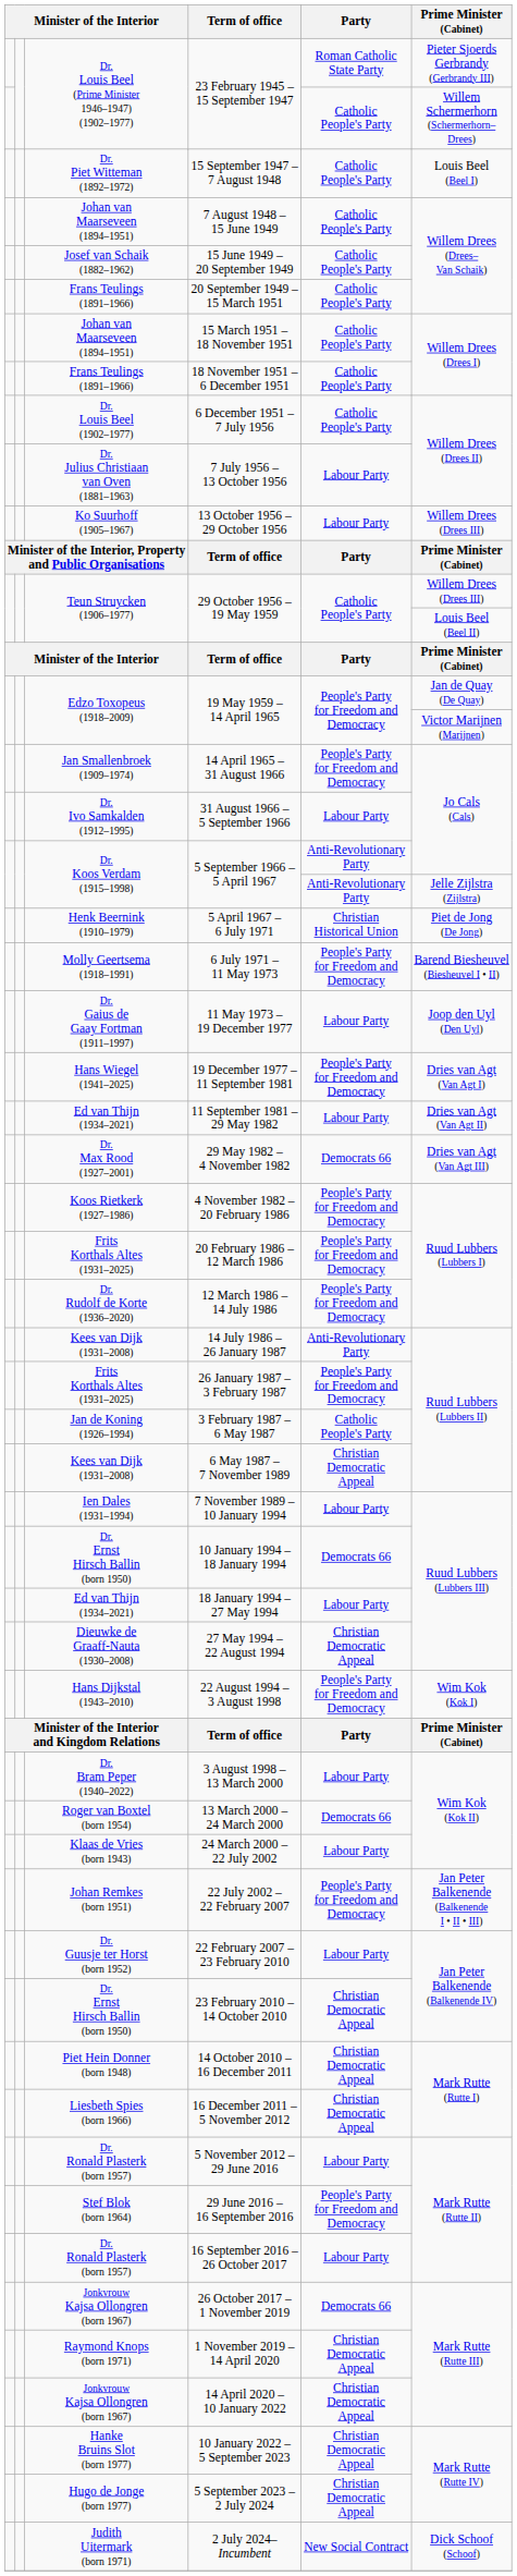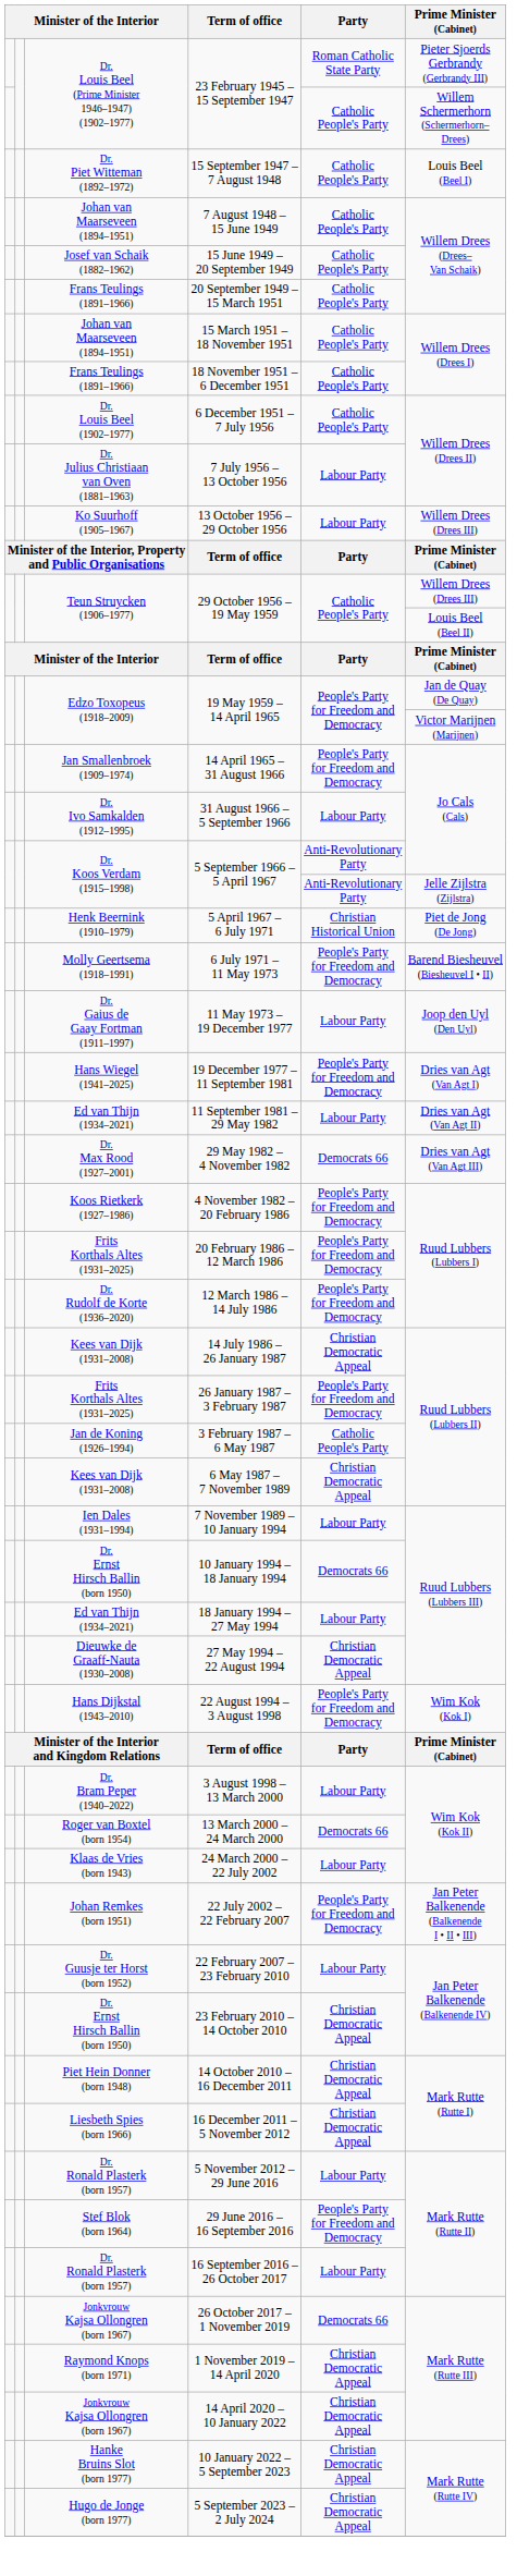14 July 1986 – 26 January 1987 | Party: Anti-Revolutionary Party -> Christian Democratic Appeal
- row: Judith Uitermark (born 1971) | 2 July 2024– Incumbent | New Social Contract | Dick Schoof (Schoof)
